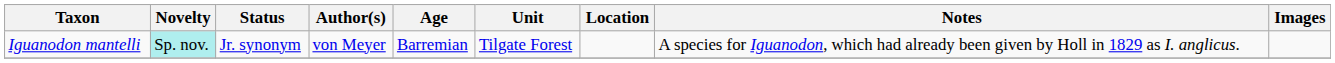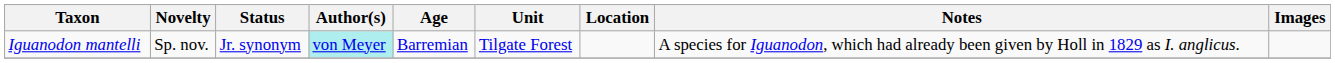Iguanodon mantelli | Novelty: paleturquoise background -> no background
Iguanodon mantelli | Author(s): no background -> paleturquoise background
